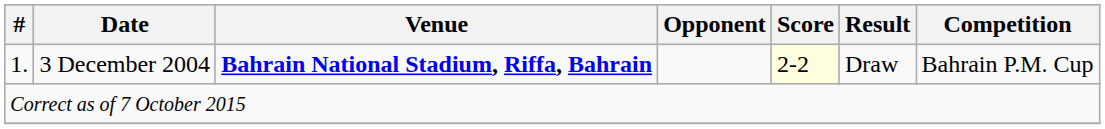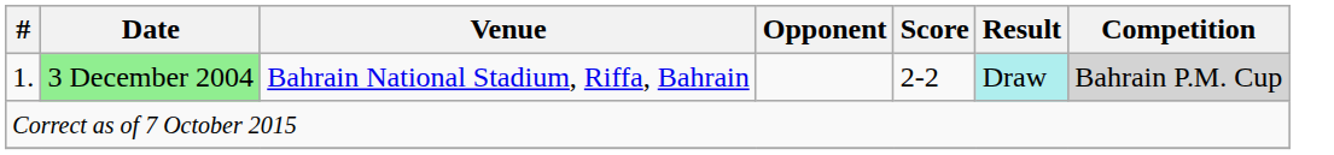1. | Date: no background -> lightgreen background
1. | Venue: bold -> normal
1. | Score: lightyellow background -> no background
1. | Result: no background -> paleturquoise background
1. | Competition: no background -> lightgrey background
